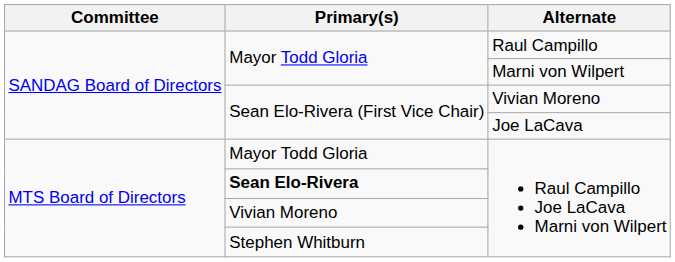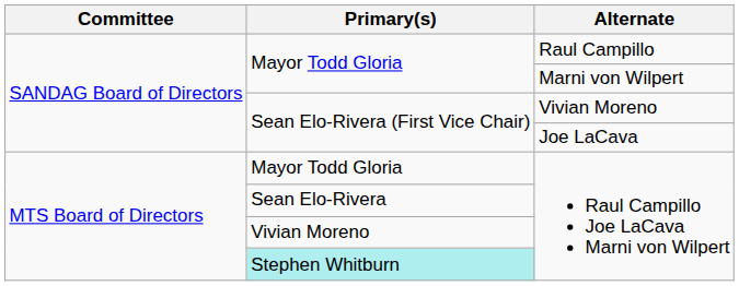Sean Elo-Rivera | Primary(s): bold -> normal
Stephen Whitburn | Primary(s): no background -> paleturquoise background
